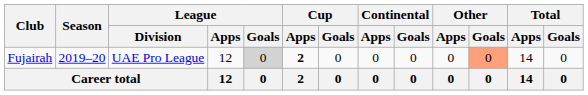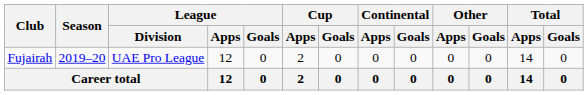Fujairah | League / Goals: lightgrey background -> no background
Fujairah | Cup / Apps: bold -> normal
Fujairah | Other / Goals: lightsalmon background -> no background
